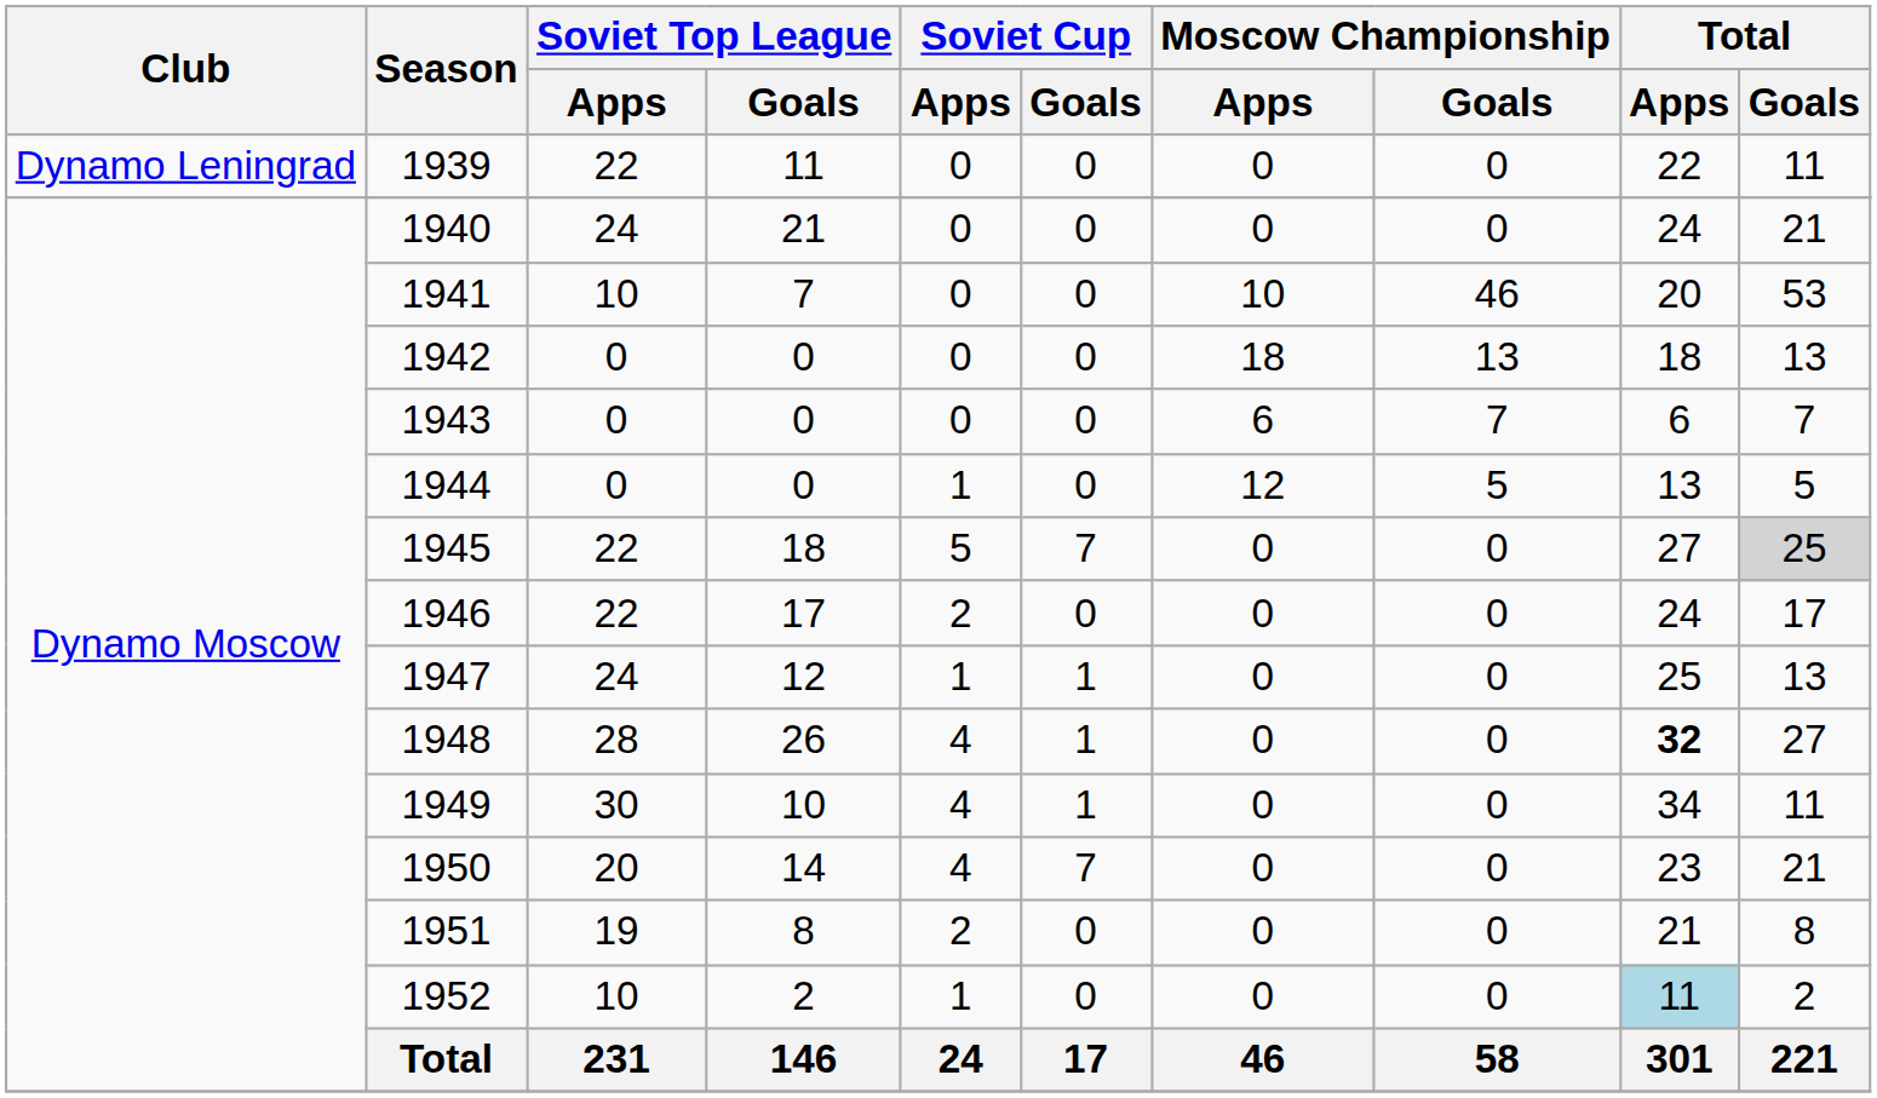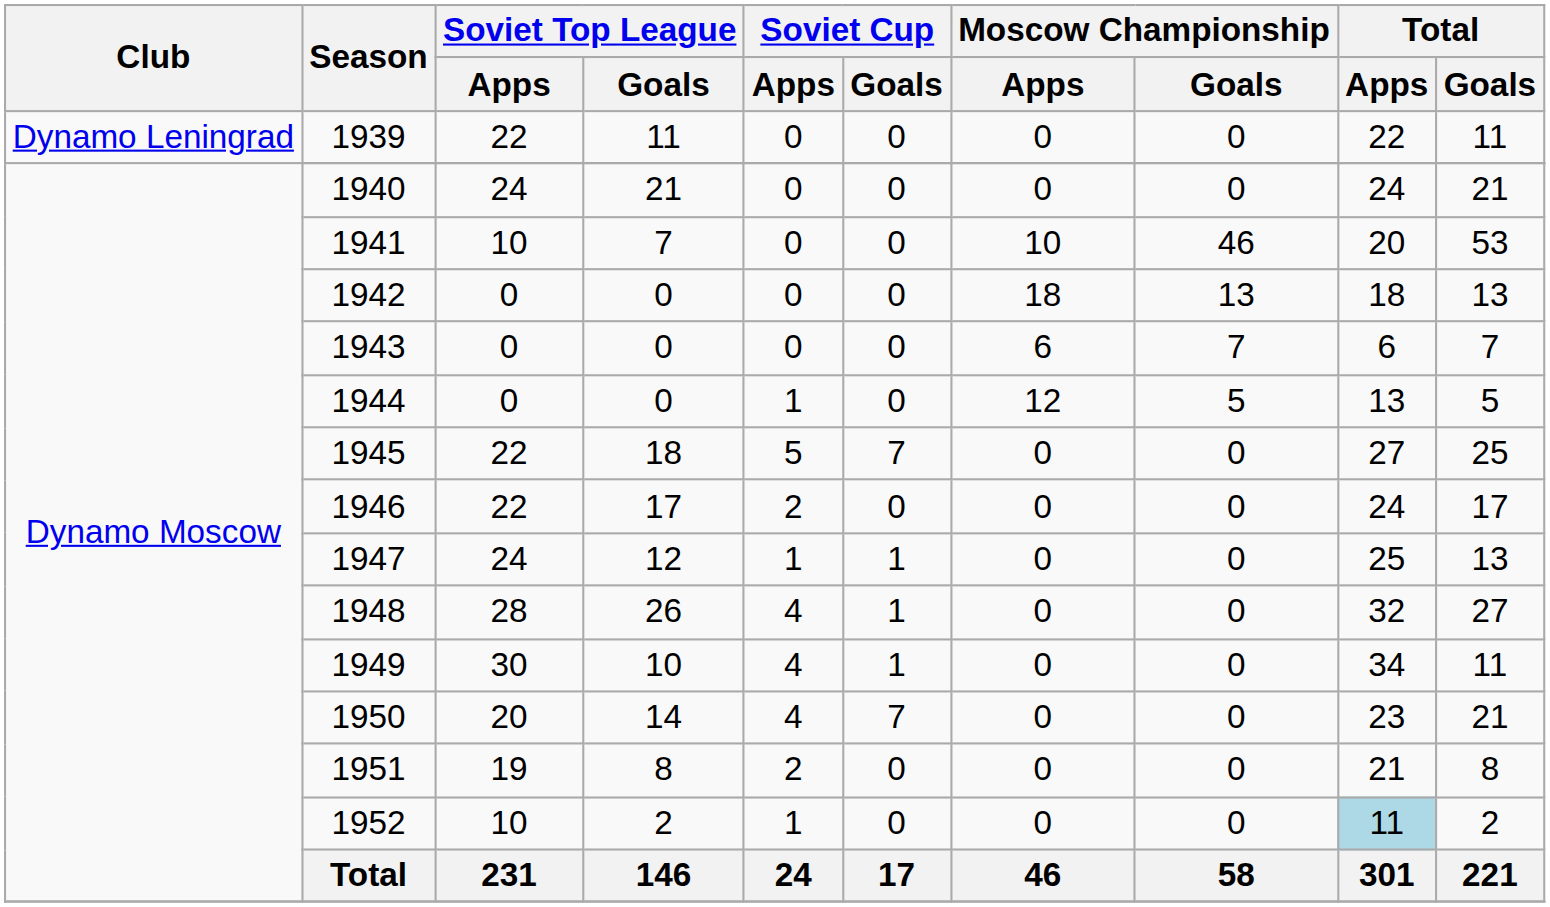1945 | Total / Goals: lightgrey background -> no background
1948 | Total / Apps: bold -> normal
